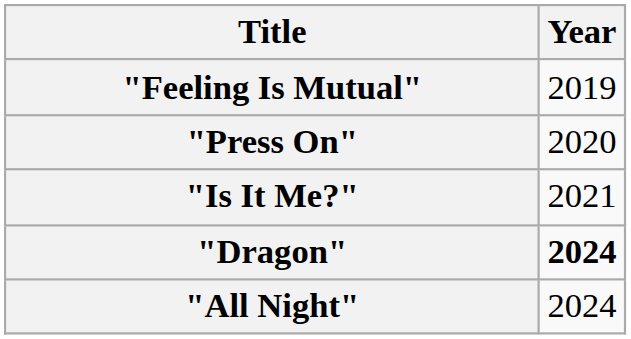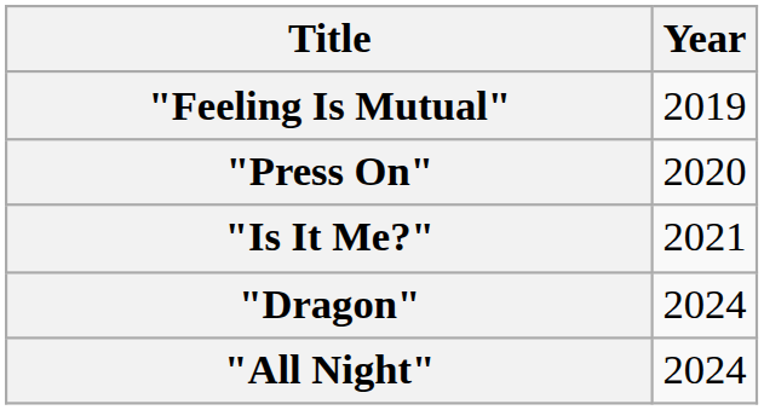"Dragon" | Year: bold -> normal
